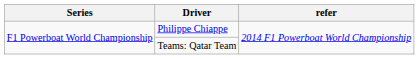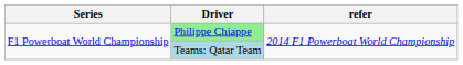Philippe Chiappe | Driver: no background -> lightgreen background
Teams: Qatar Team | Driver: no background -> lightblue background
